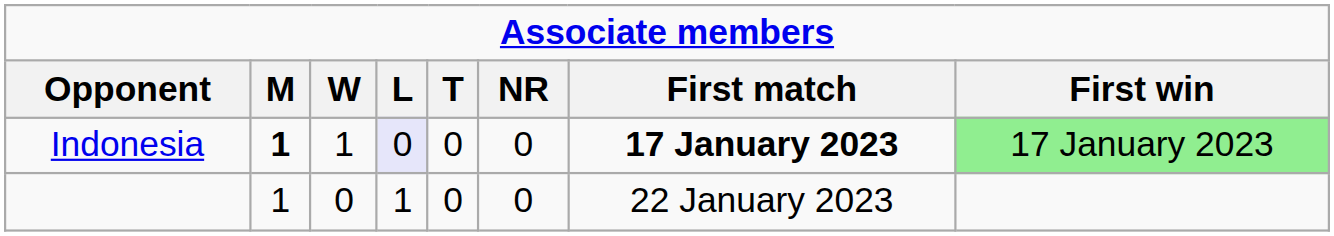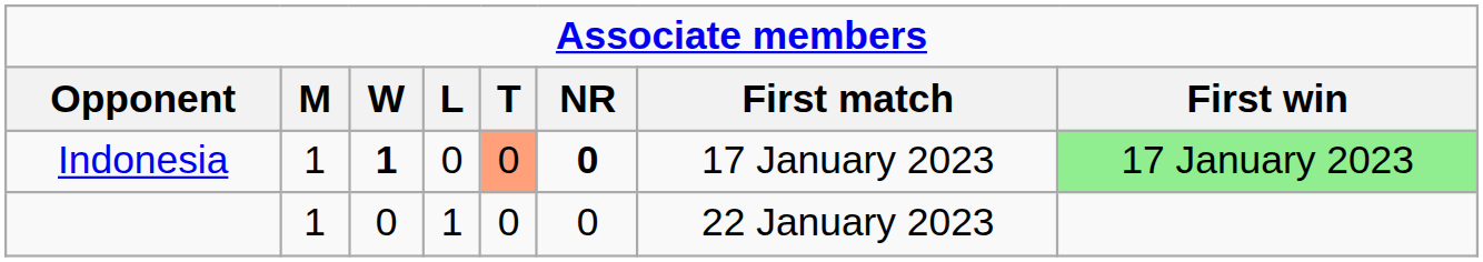Indonesia | M: bold -> normal
Indonesia | W: normal -> bold
Indonesia | L: lavender background -> no background
Indonesia | T: no background -> lightsalmon background
Indonesia | NR: normal -> bold
Indonesia | First match: bold -> normal
